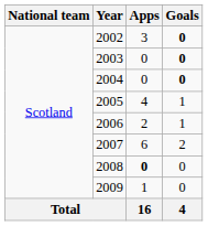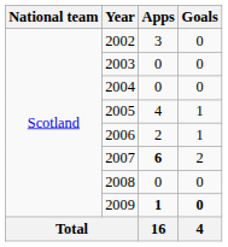2002 | Goals: bold -> normal
2003 | Goals: bold -> normal
2004 | Goals: bold -> normal
2007 | Apps: normal -> bold
2008 | Apps: bold -> normal
2009 | Apps: normal -> bold
2009 | Goals: normal -> bold
